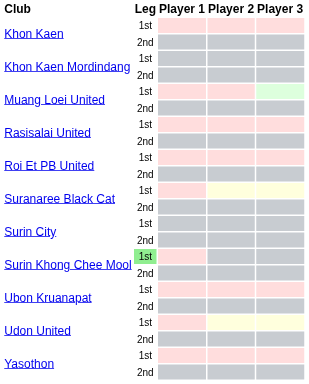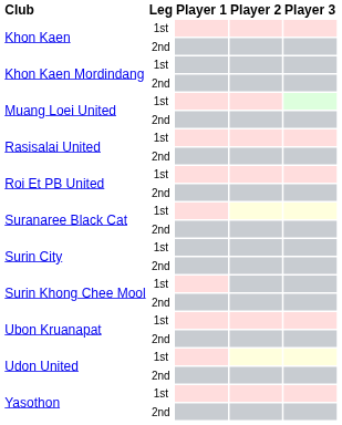Surin Khong Chee Mool / 1st | Leg: lightgreen background -> no background
